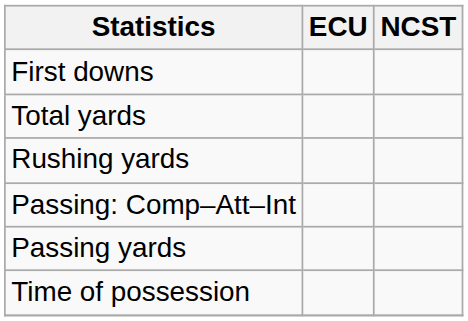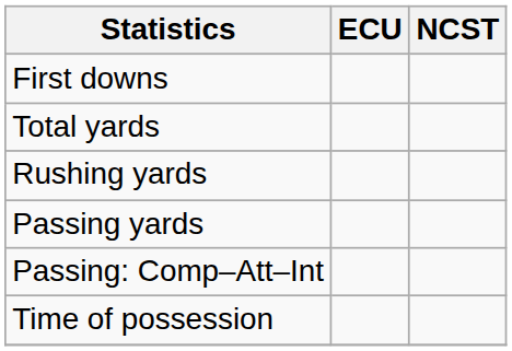rows swapped: Passing yards <-> Passing: Comp–Att–Int
